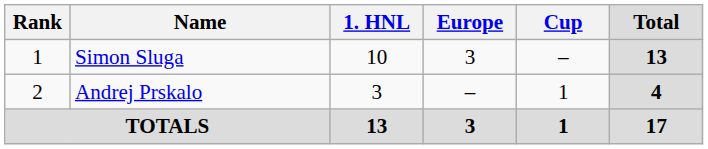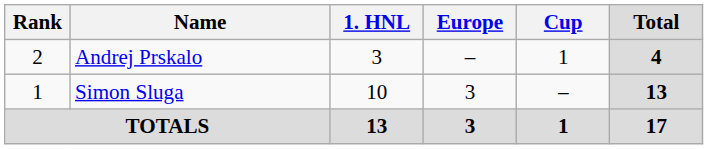rows swapped: Simon Sluga <-> Andrej Prskalo
